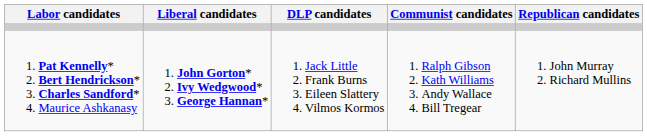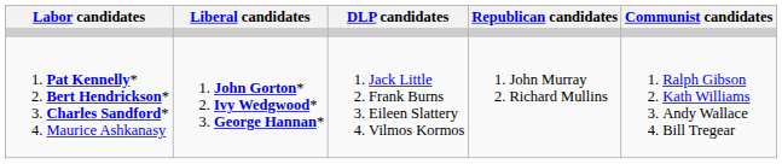columns swapped: Communist candidates <-> Republican candidates
